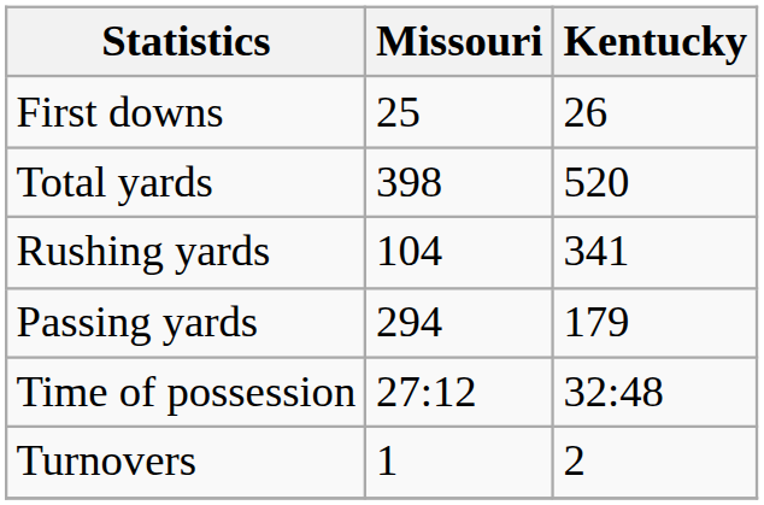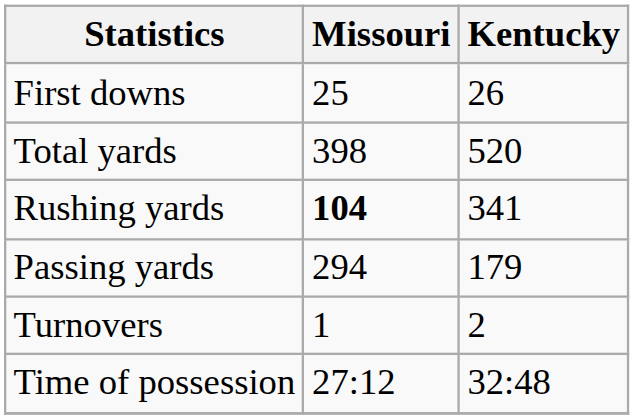Rushing yards | Missouri: normal -> bold
rows swapped: Turnovers <-> Time of possession
